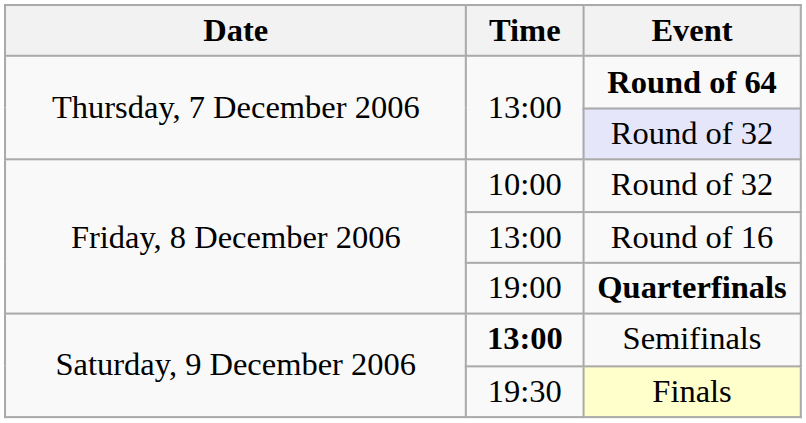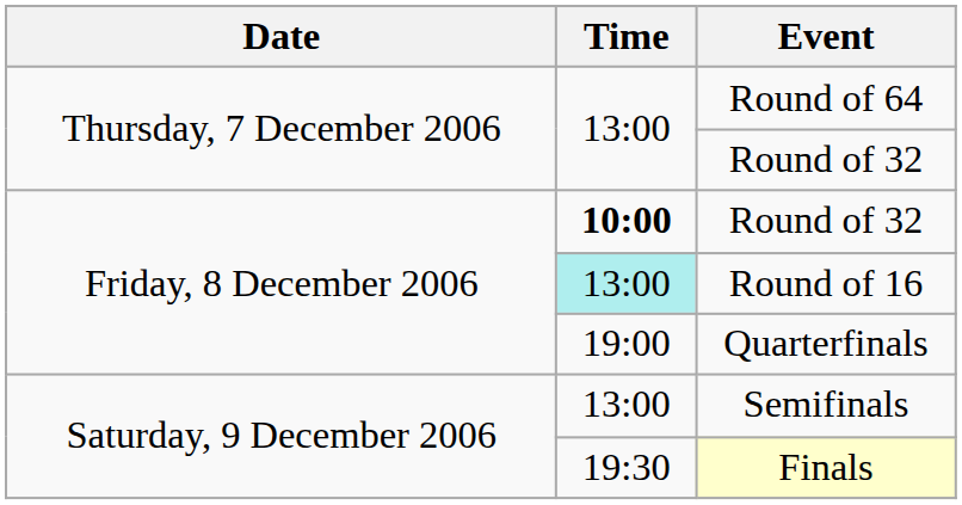Round of 64 | Event: bold -> normal
13:00 / Round of 32 | Event: lavender background -> no background
10:00 / Round of 32 | Time: normal -> bold
Round of 16 | Time: no background -> paleturquoise background
Quarterfinals | Event: bold -> normal
Semifinals | Time: bold -> normal
